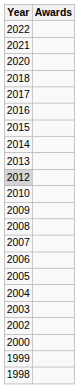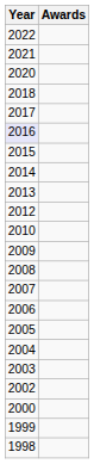2016 | Year: no background -> lavender background
2012 | Year: lightgrey background -> no background
